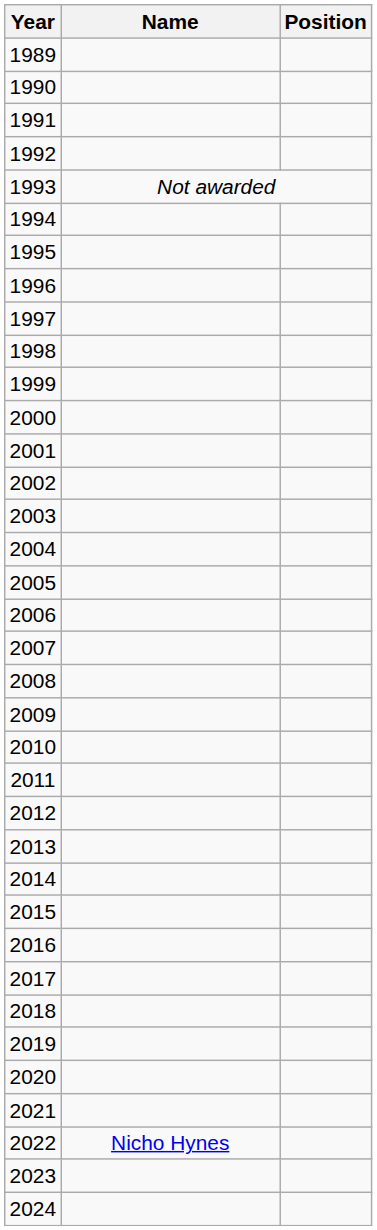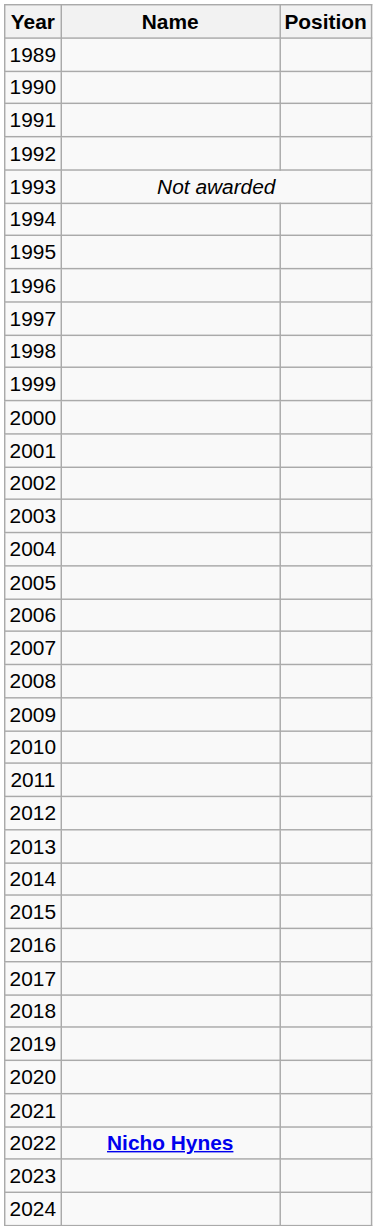2022 | Name: normal -> bold
